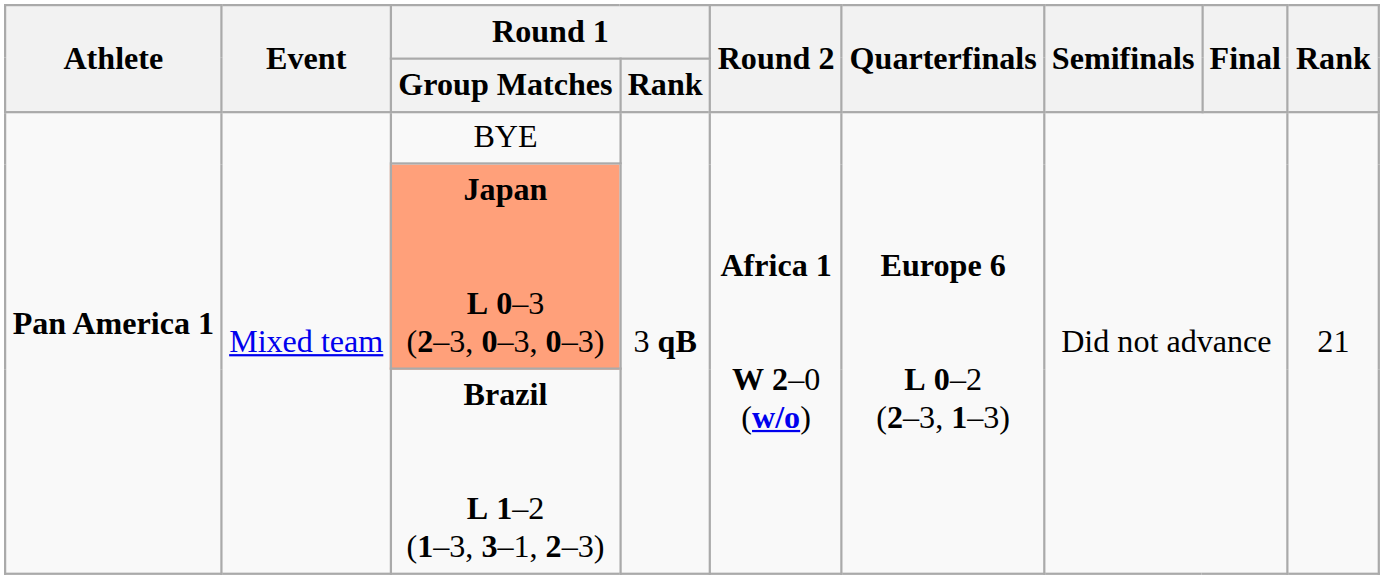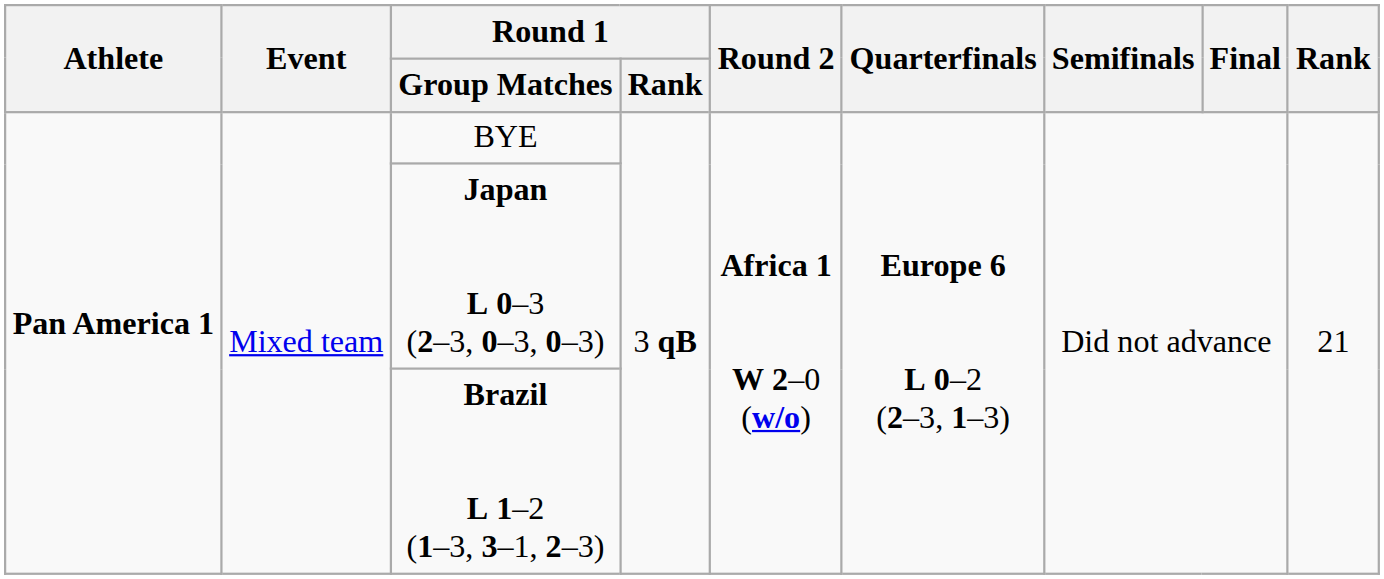Japan L 0–3 (2–3, 0–3, 0–3) | Round 1 / Group Matches: lightsalmon background -> no background
